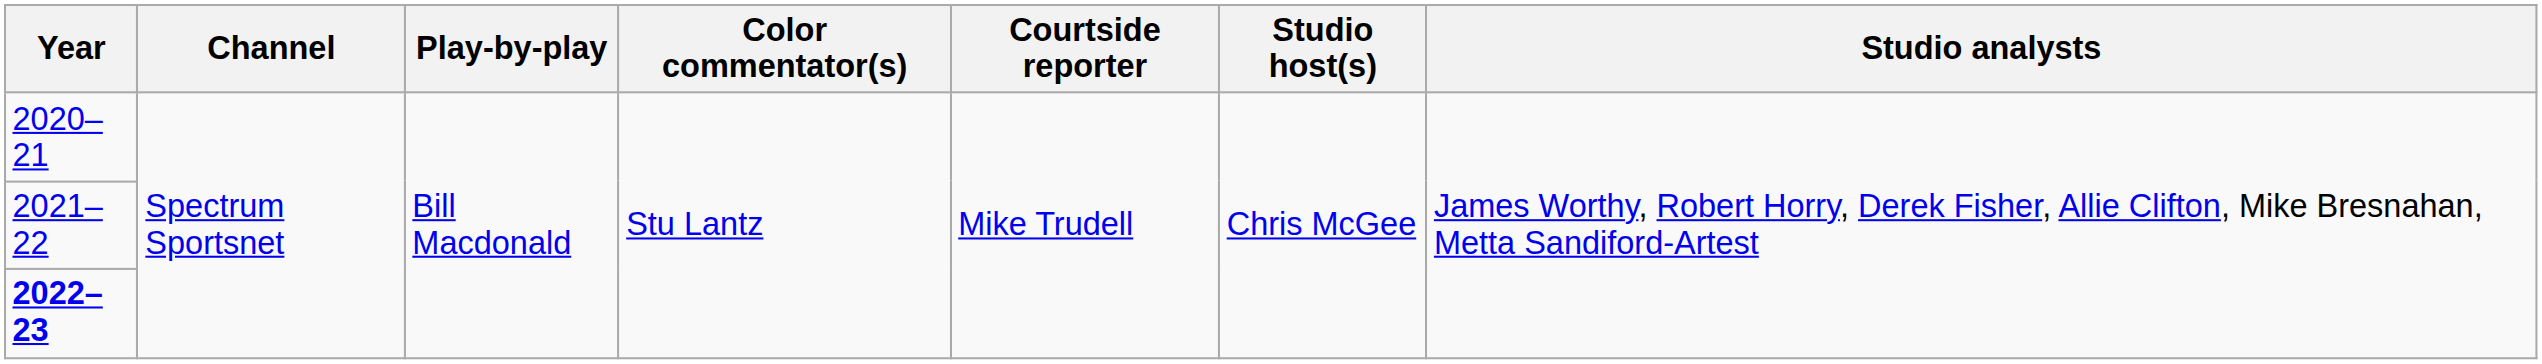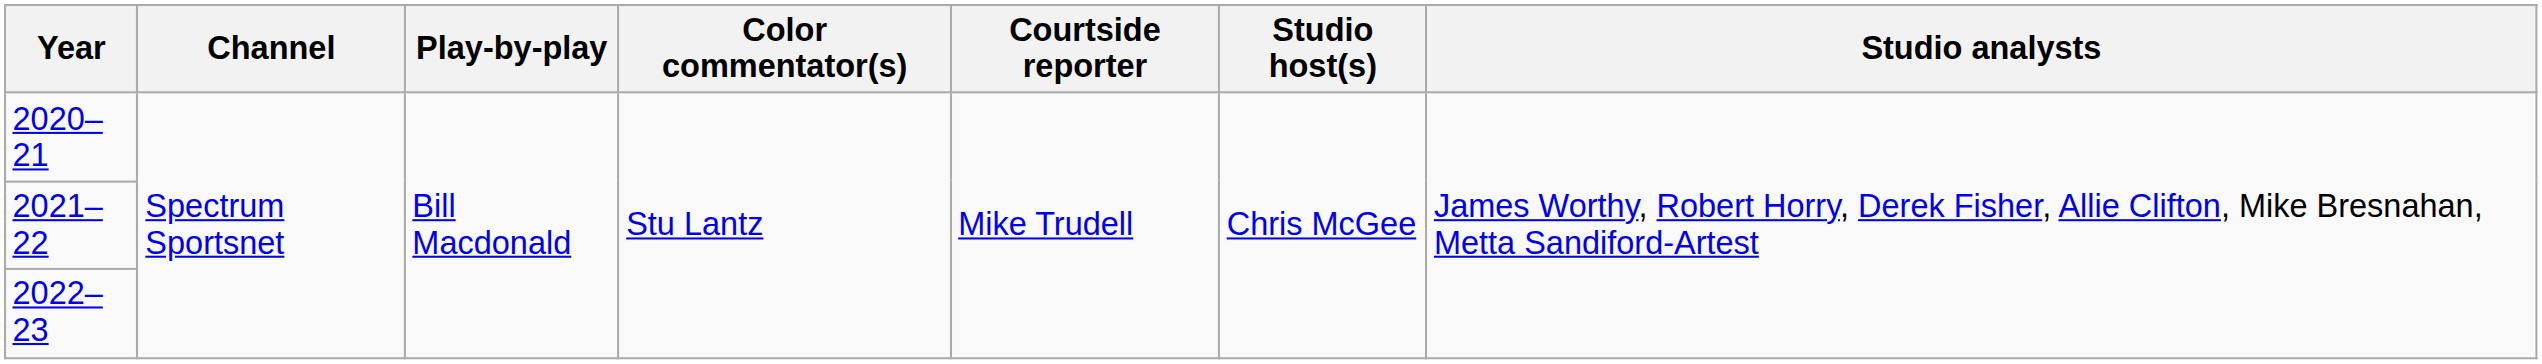2022–23 | Year: bold -> normal
